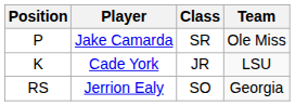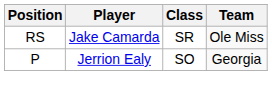Jake Camarda | Position: P -> RS
- row: K | Cade York | JR | LSU
Jerrion Ealy | Position: RS -> P
